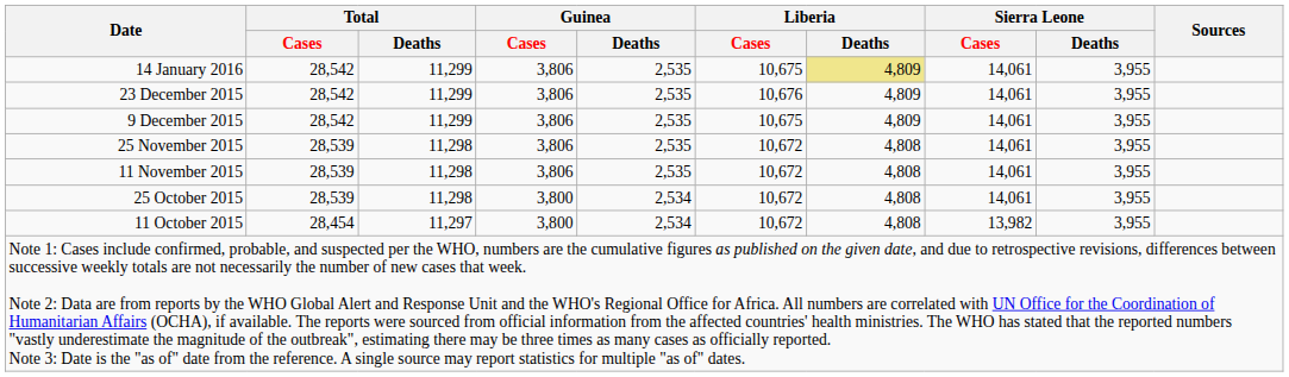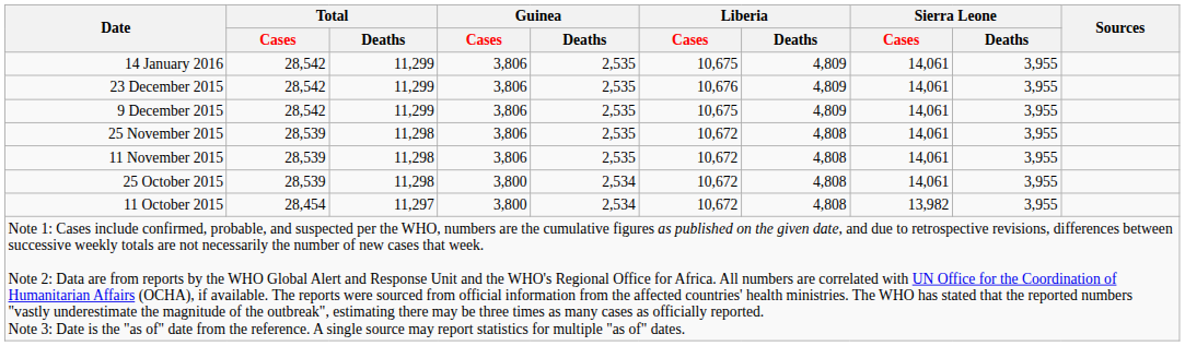14 January 2016 | Liberia / Deaths: khaki background -> no background
